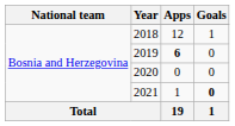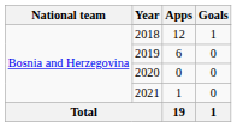2019 | Apps: bold -> normal
2021 | Goals: bold -> normal
